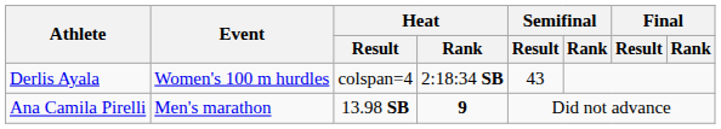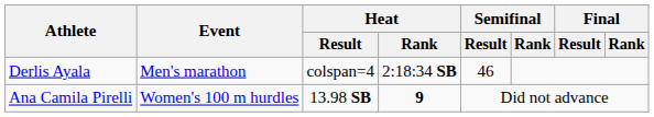Derlis Ayala | Event: Women's 100 m hurdles -> Men's marathon
Derlis Ayala | Semifinal / Result: 43 -> 46
Ana Camila Pirelli | Event: Men's marathon -> Women's 100 m hurdles
